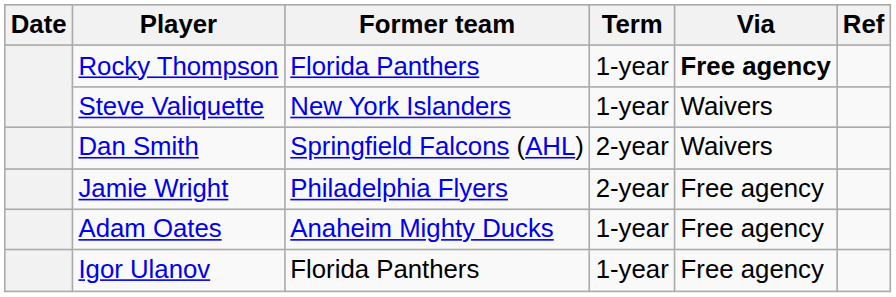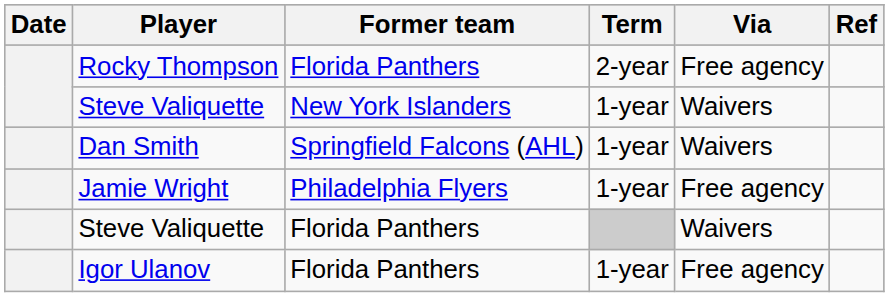Rocky Thompson | Term: 1-year -> 2-year
Rocky Thompson | Via: bold -> normal
Dan Smith | Term: 2-year -> 1-year
Jamie Wright | Term: 2-year -> 1-year
+ row: Steve Valiquette | Florida Panthers | Waivers
- row: Adam Oates | Anaheim Mighty Ducks | 1-year | Free agency
